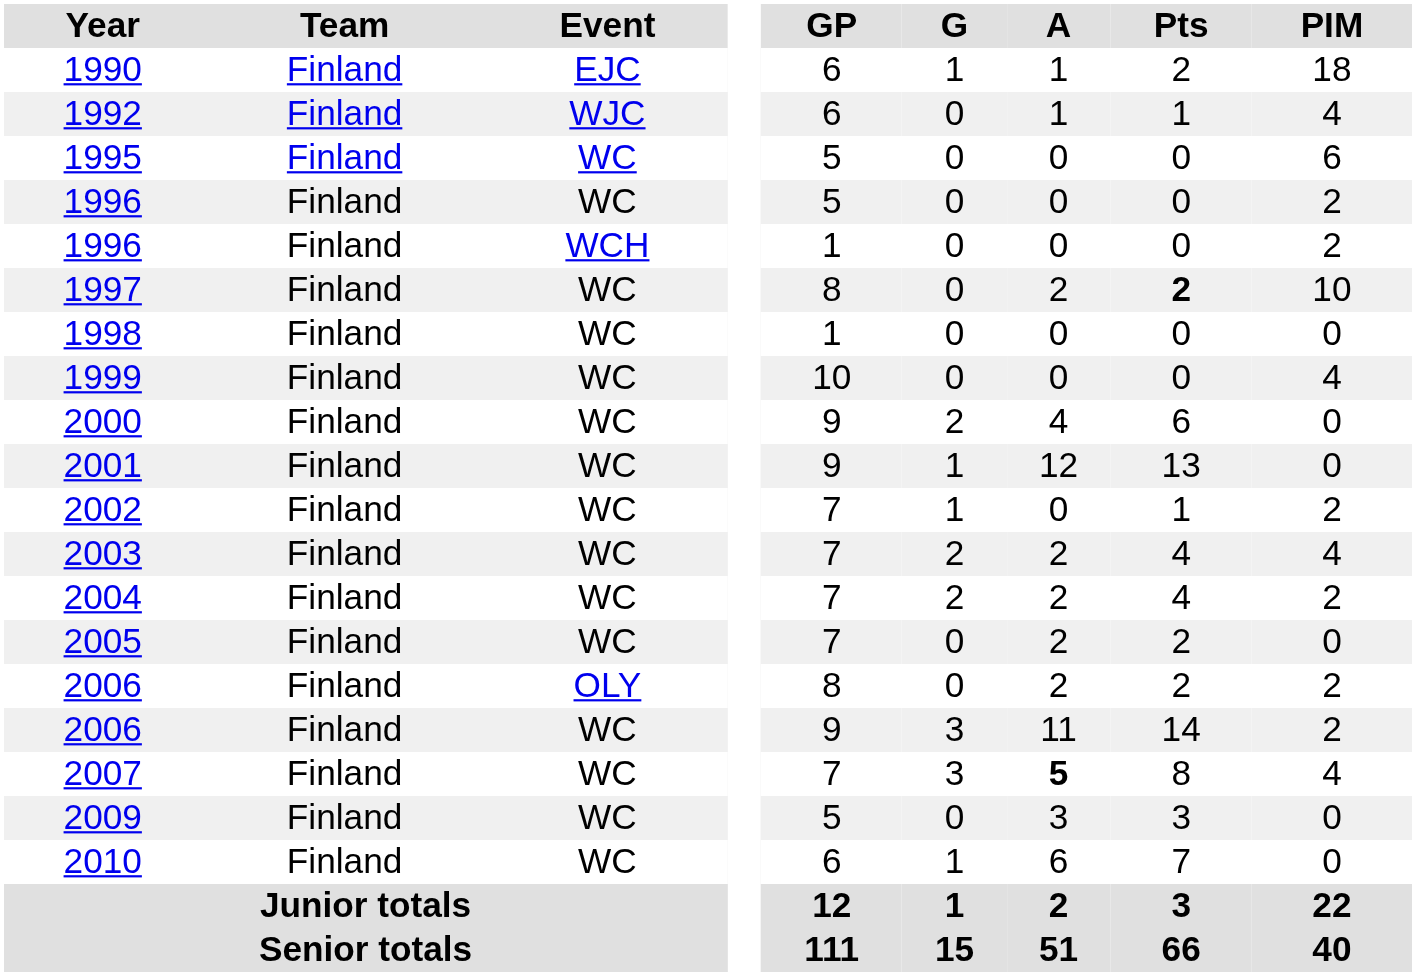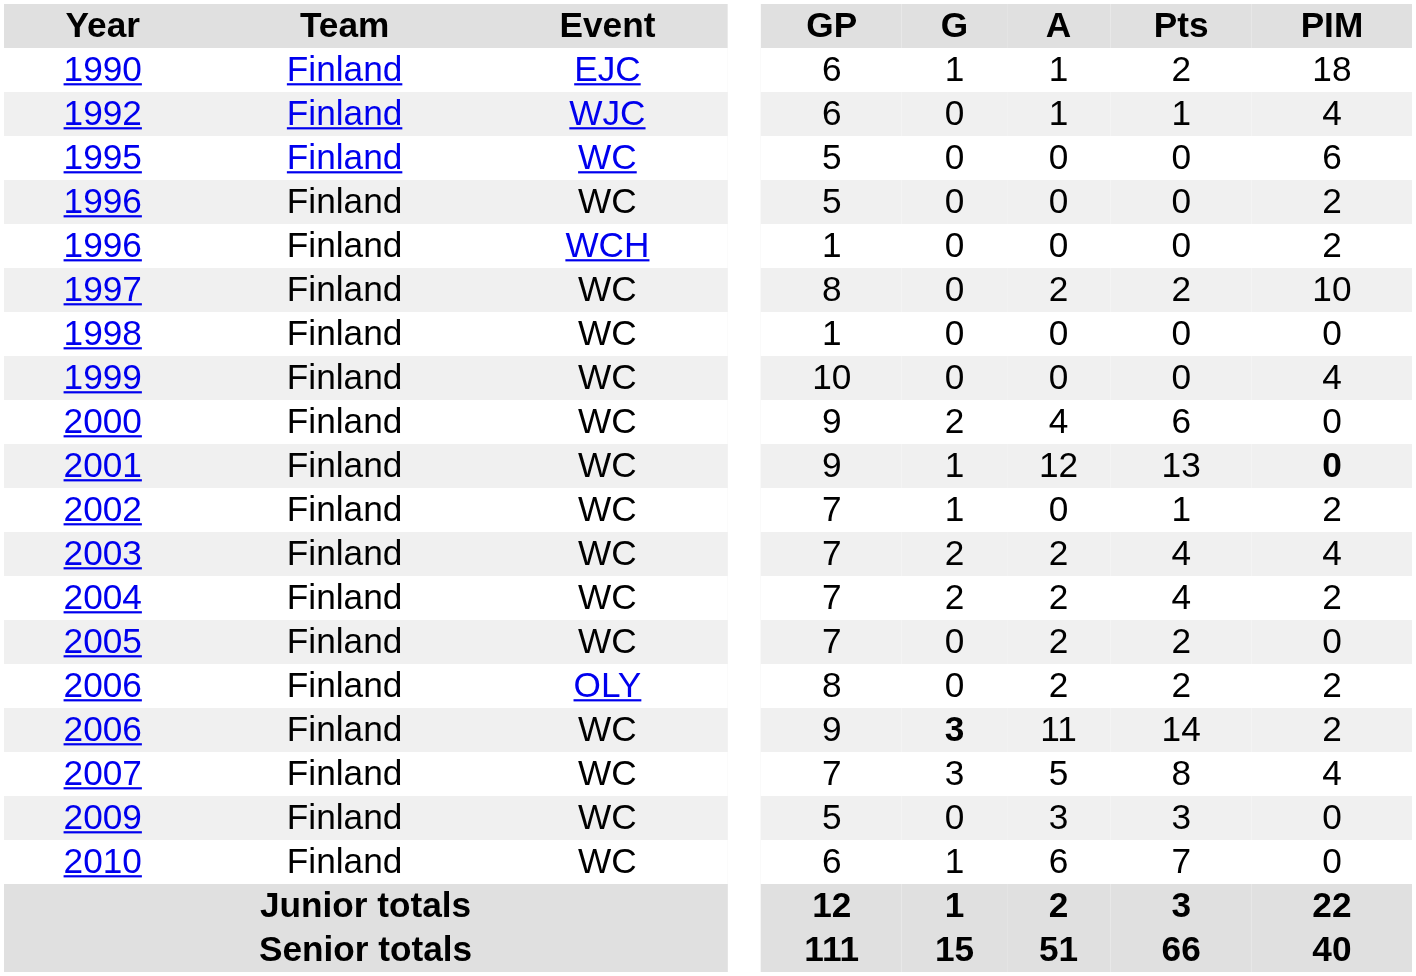1997 | Pts: bold -> normal
2001 | PIM: normal -> bold
2006 / WC | G: normal -> bold
2007 | A: bold -> normal
